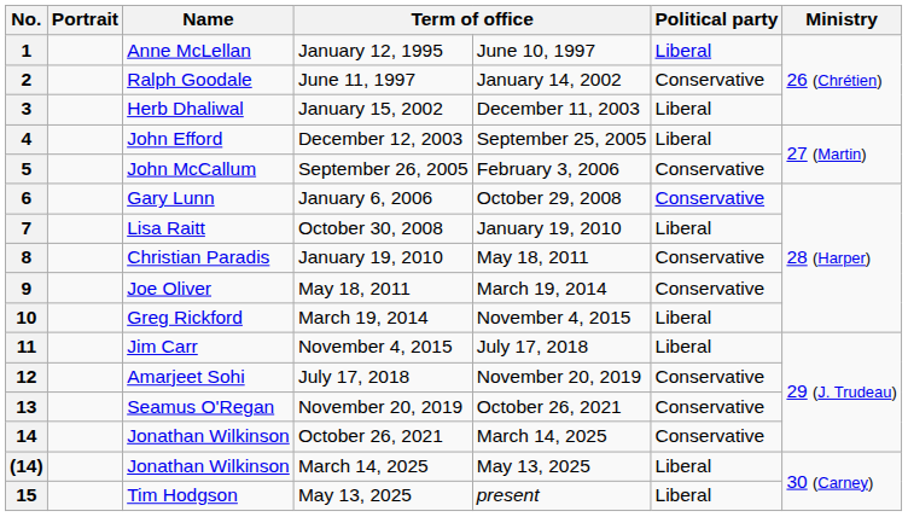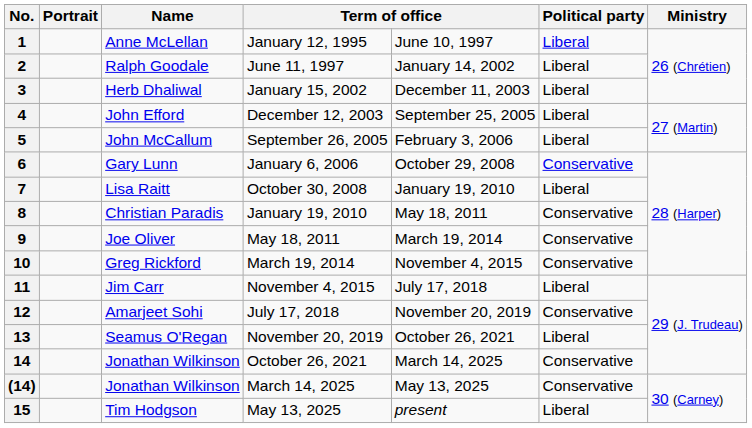2 | Political party: Conservative -> Liberal
5 | Political party: Conservative -> Liberal
10 | Political party: Liberal -> Conservative
13 | Political party: Conservative -> Liberal
(14) | Political party: Liberal -> Conservative
